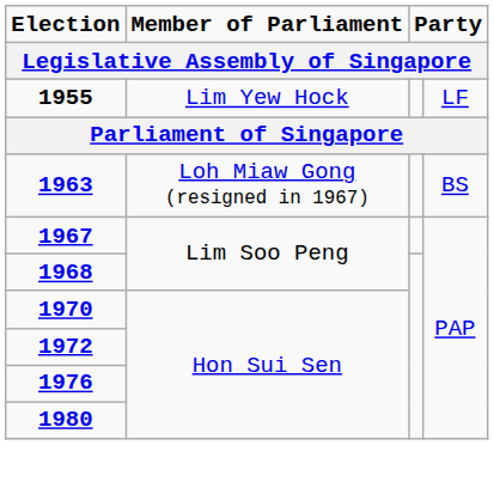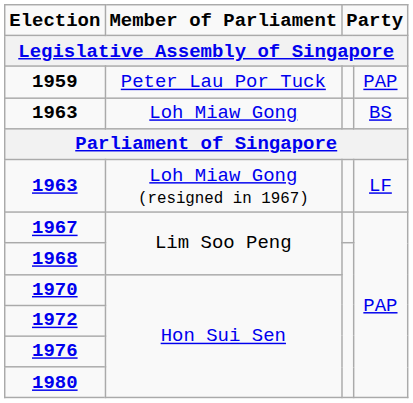- row: 1955 | Lim Yew Hock | LF
+ row: 1959 | Peter Lau Por Tuck | PAP
+ row: 1963 | Loh Miaw Gong | BS
1963 / Loh Miaw Gong (resigned in 1967) | column 4: BS -> LF
